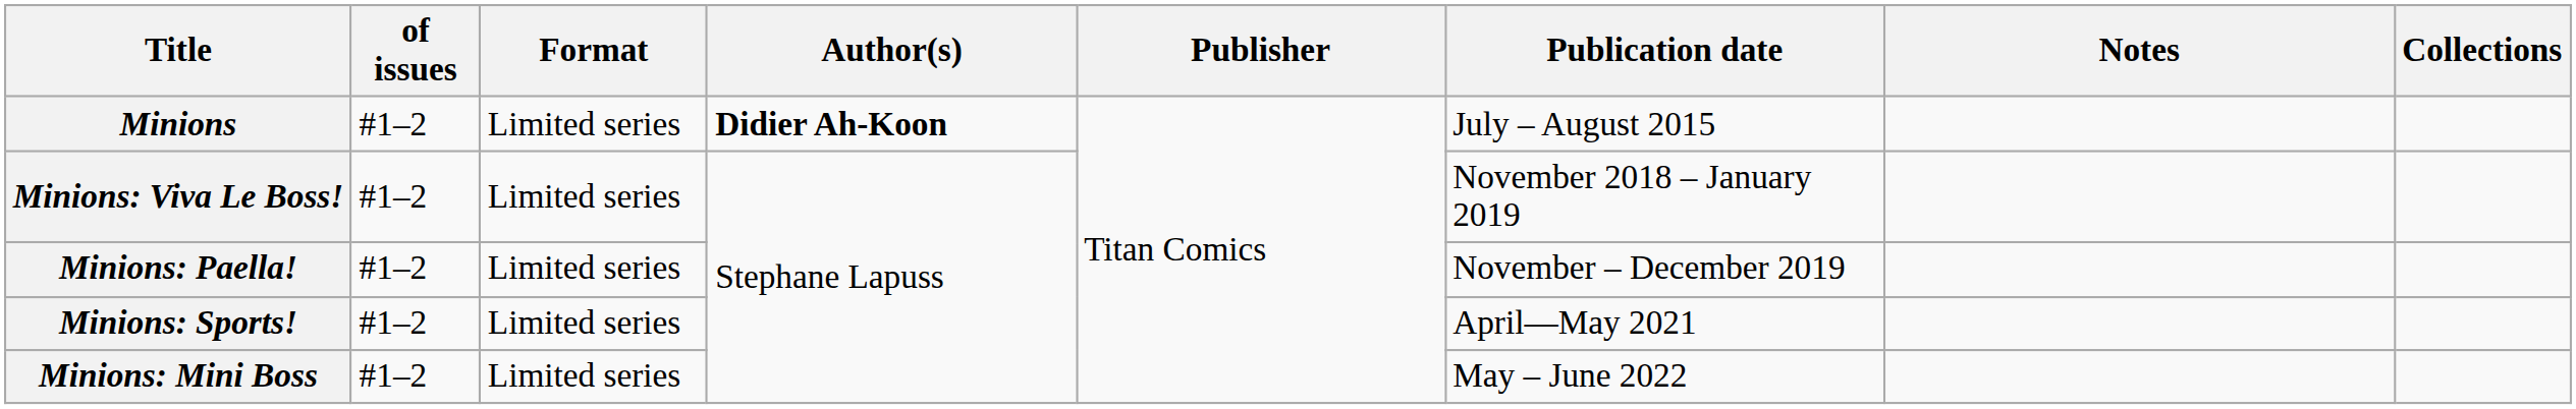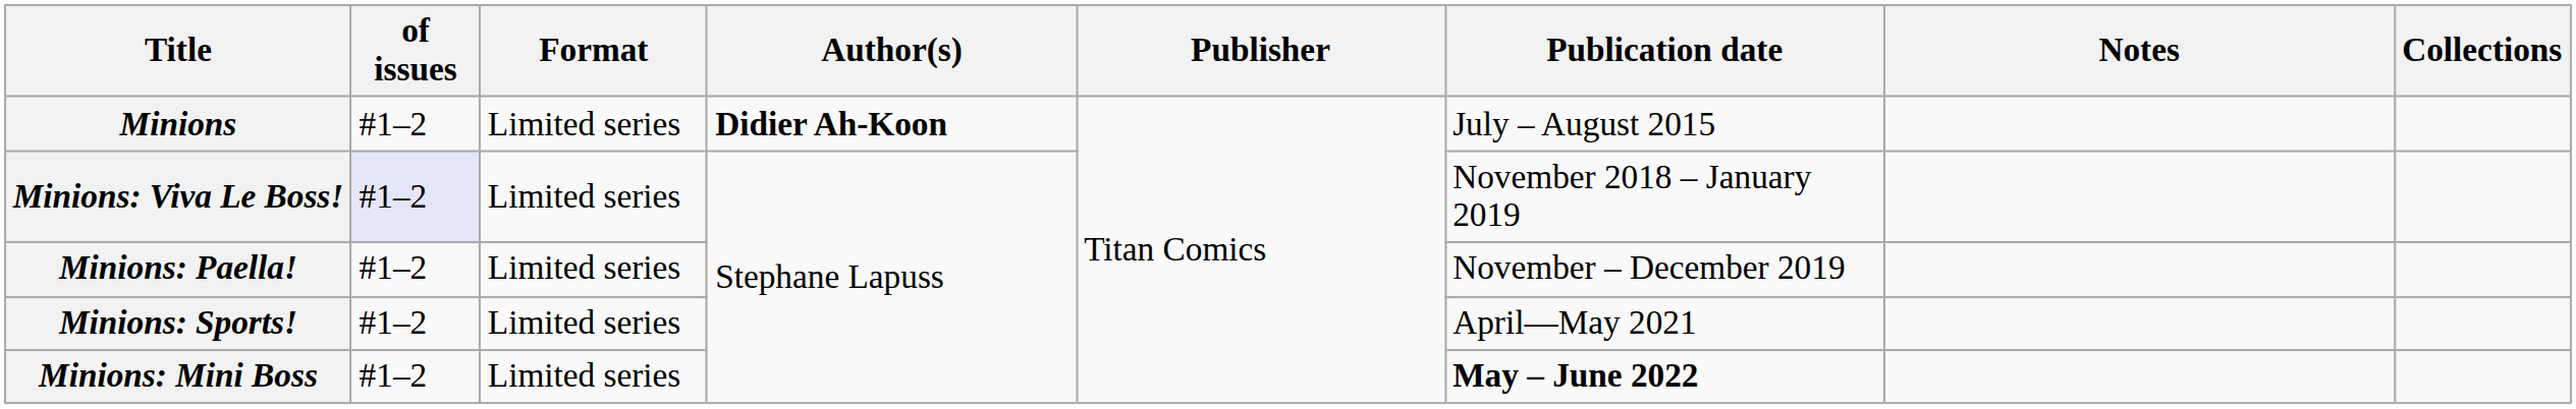Minions: Viva Le Boss! | of issues: no background -> lavender background
Minions: Mini Boss | Publication date: normal -> bold
